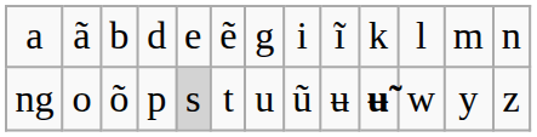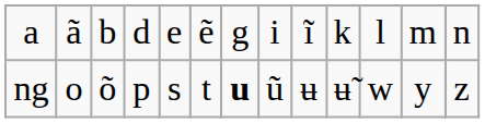ng | column 5: lightgrey background -> no background
ng | column 7: normal -> bold
ng | column 10: bold -> normal
